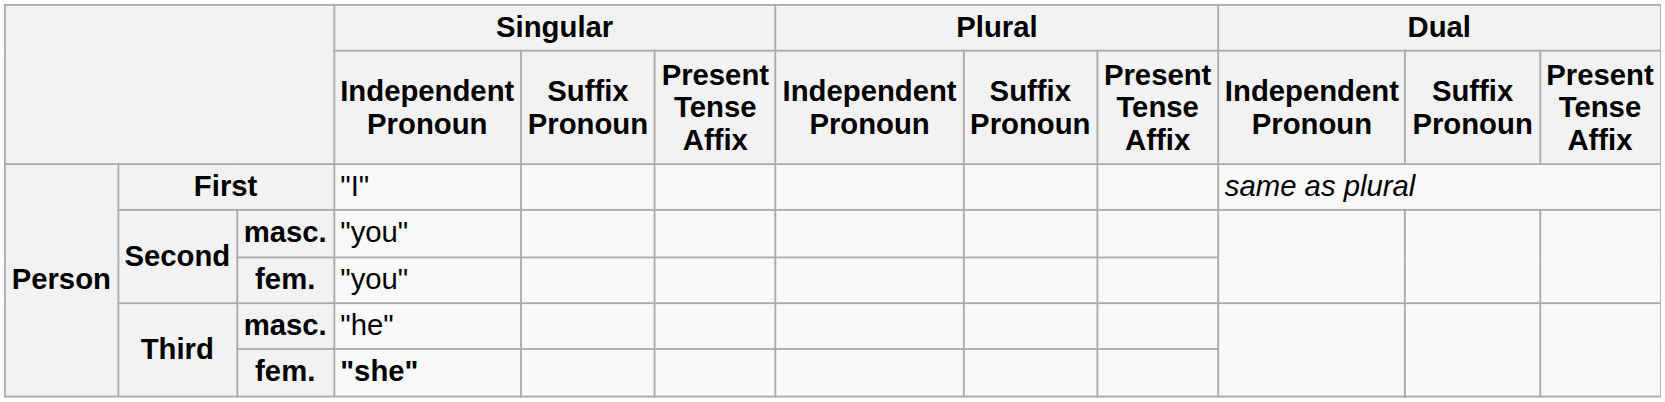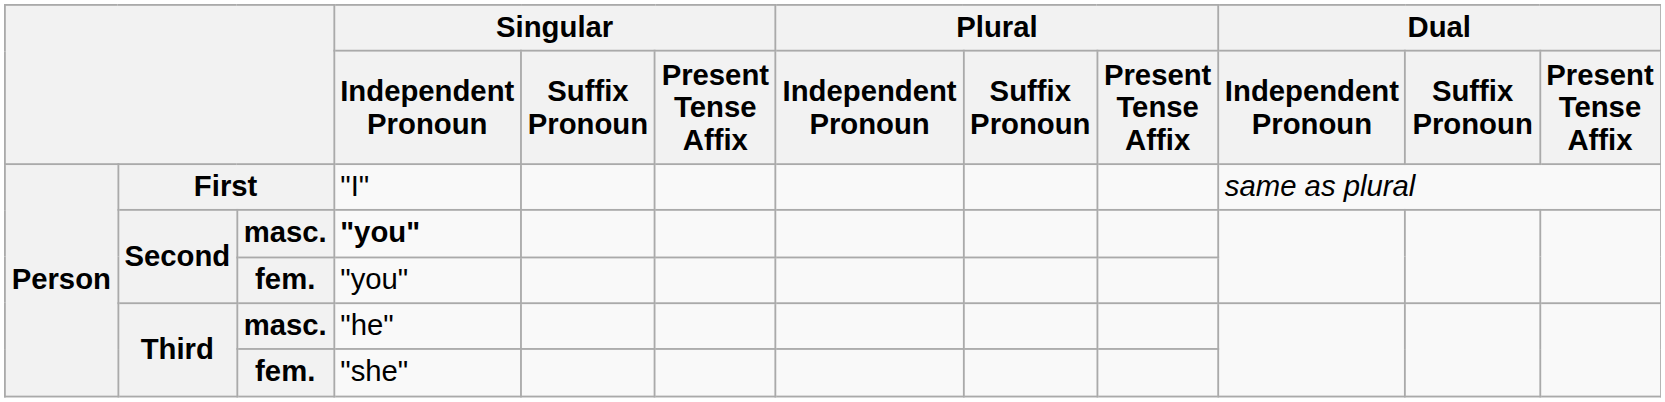masc. / "you" | Singular / Independent Pronoun: normal -> bold
"she" | Singular / Independent Pronoun: bold -> normal
